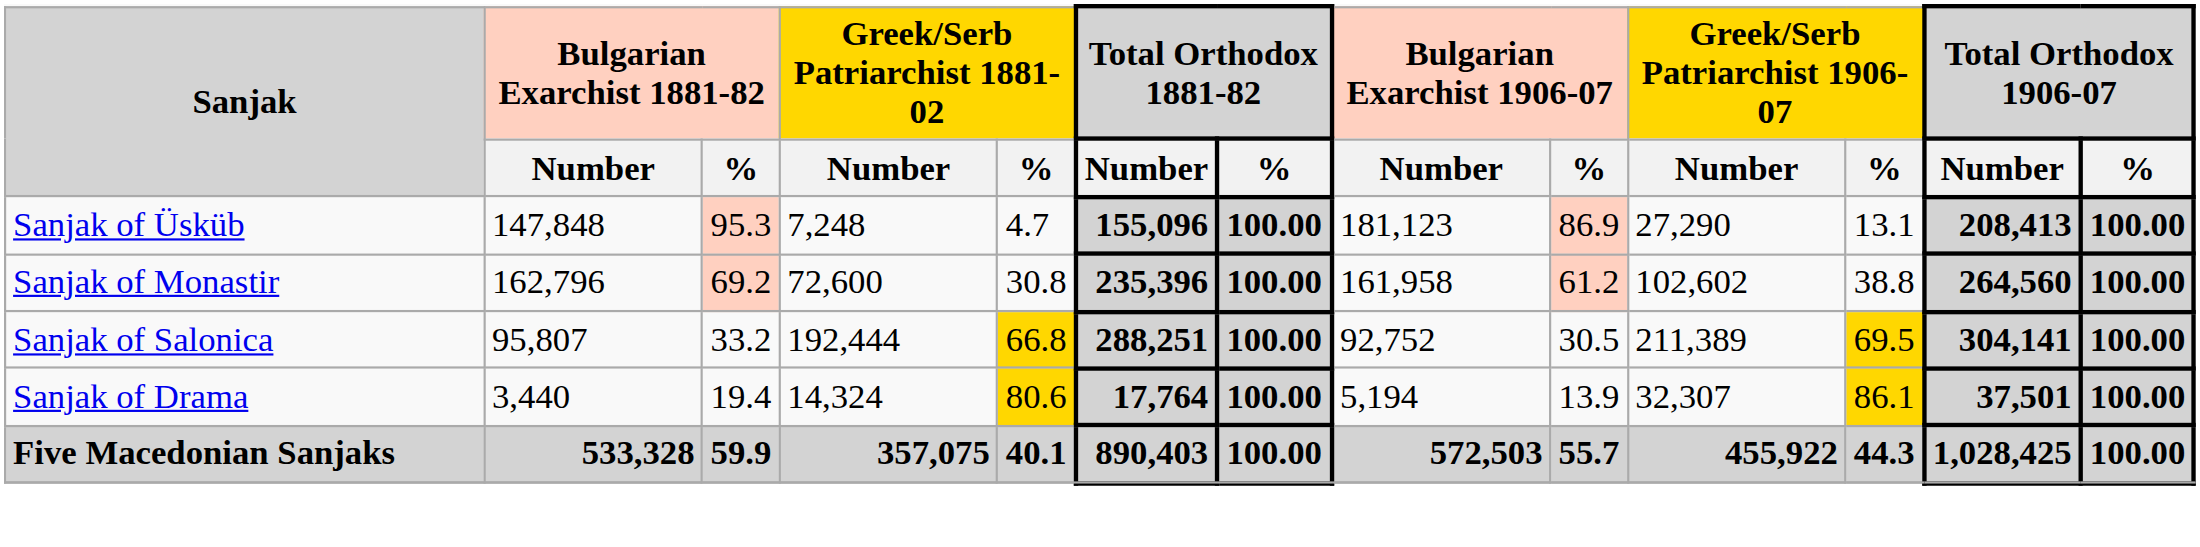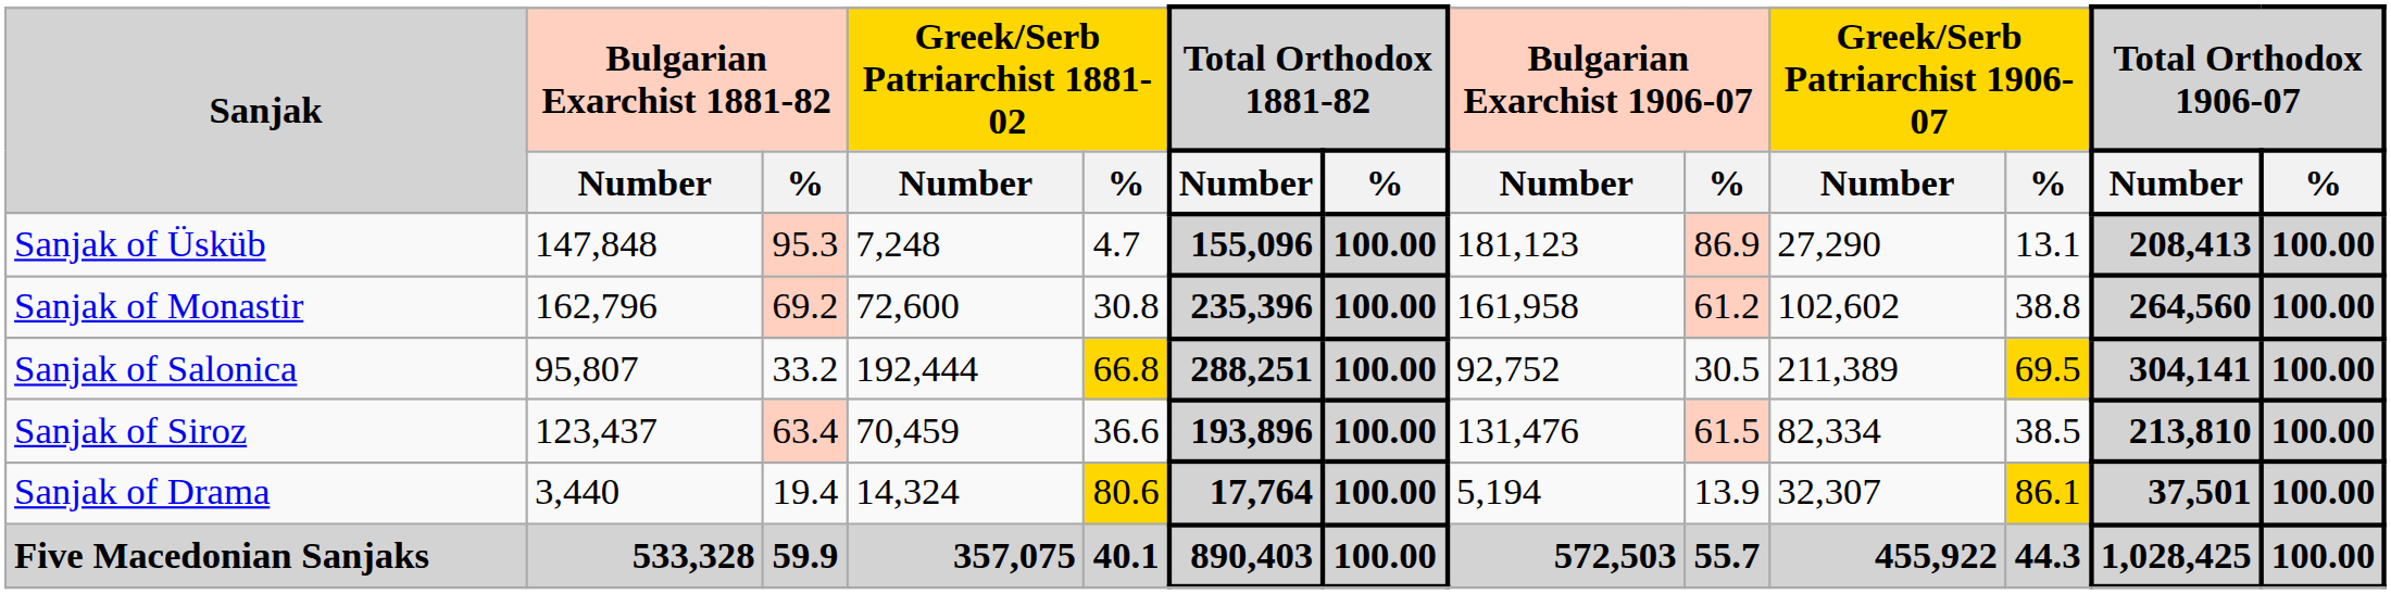+ row: Sanjak of Siroz | 123,437 | 63.4 | 70,459 | 36.6 | 193,896 | 100.00 | 131,476 | 61.5 | 82,334 | 38.5 | 213,810 | 100.00
